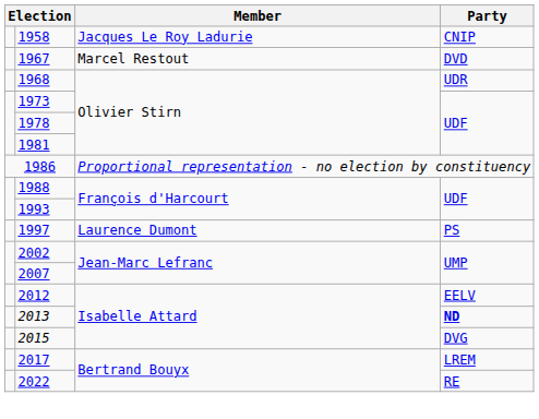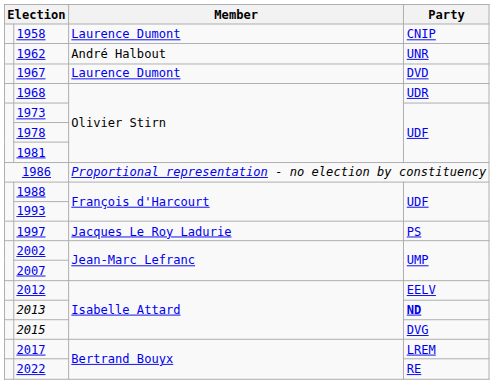1958 | Member: Jacques Le Roy Ladurie -> Laurence Dumont
+ row: 1962 | André Halbout | UNR
1967 | Member: Marcel Restout -> Laurence Dumont
1997 | Member: Laurence Dumont -> Jacques Le Roy Ladurie
